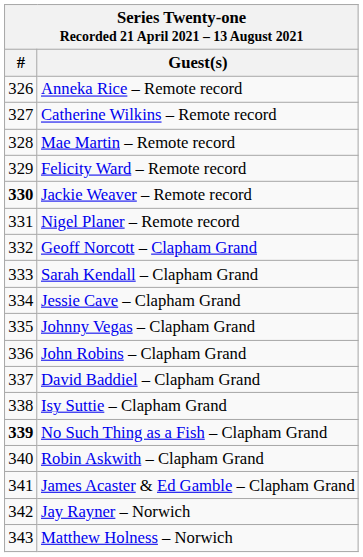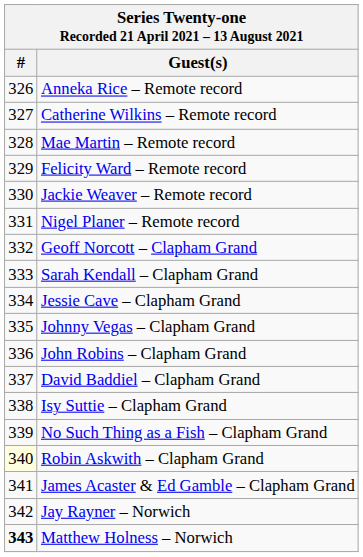Jackie Weaver – Remote record | #: bold -> normal
No Such Thing as a Fish – Clapham Grand | #: bold -> normal
Robin Askwith – Clapham Grand | #: no background -> lightyellow background
Matthew Holness – Norwich | #: normal -> bold
